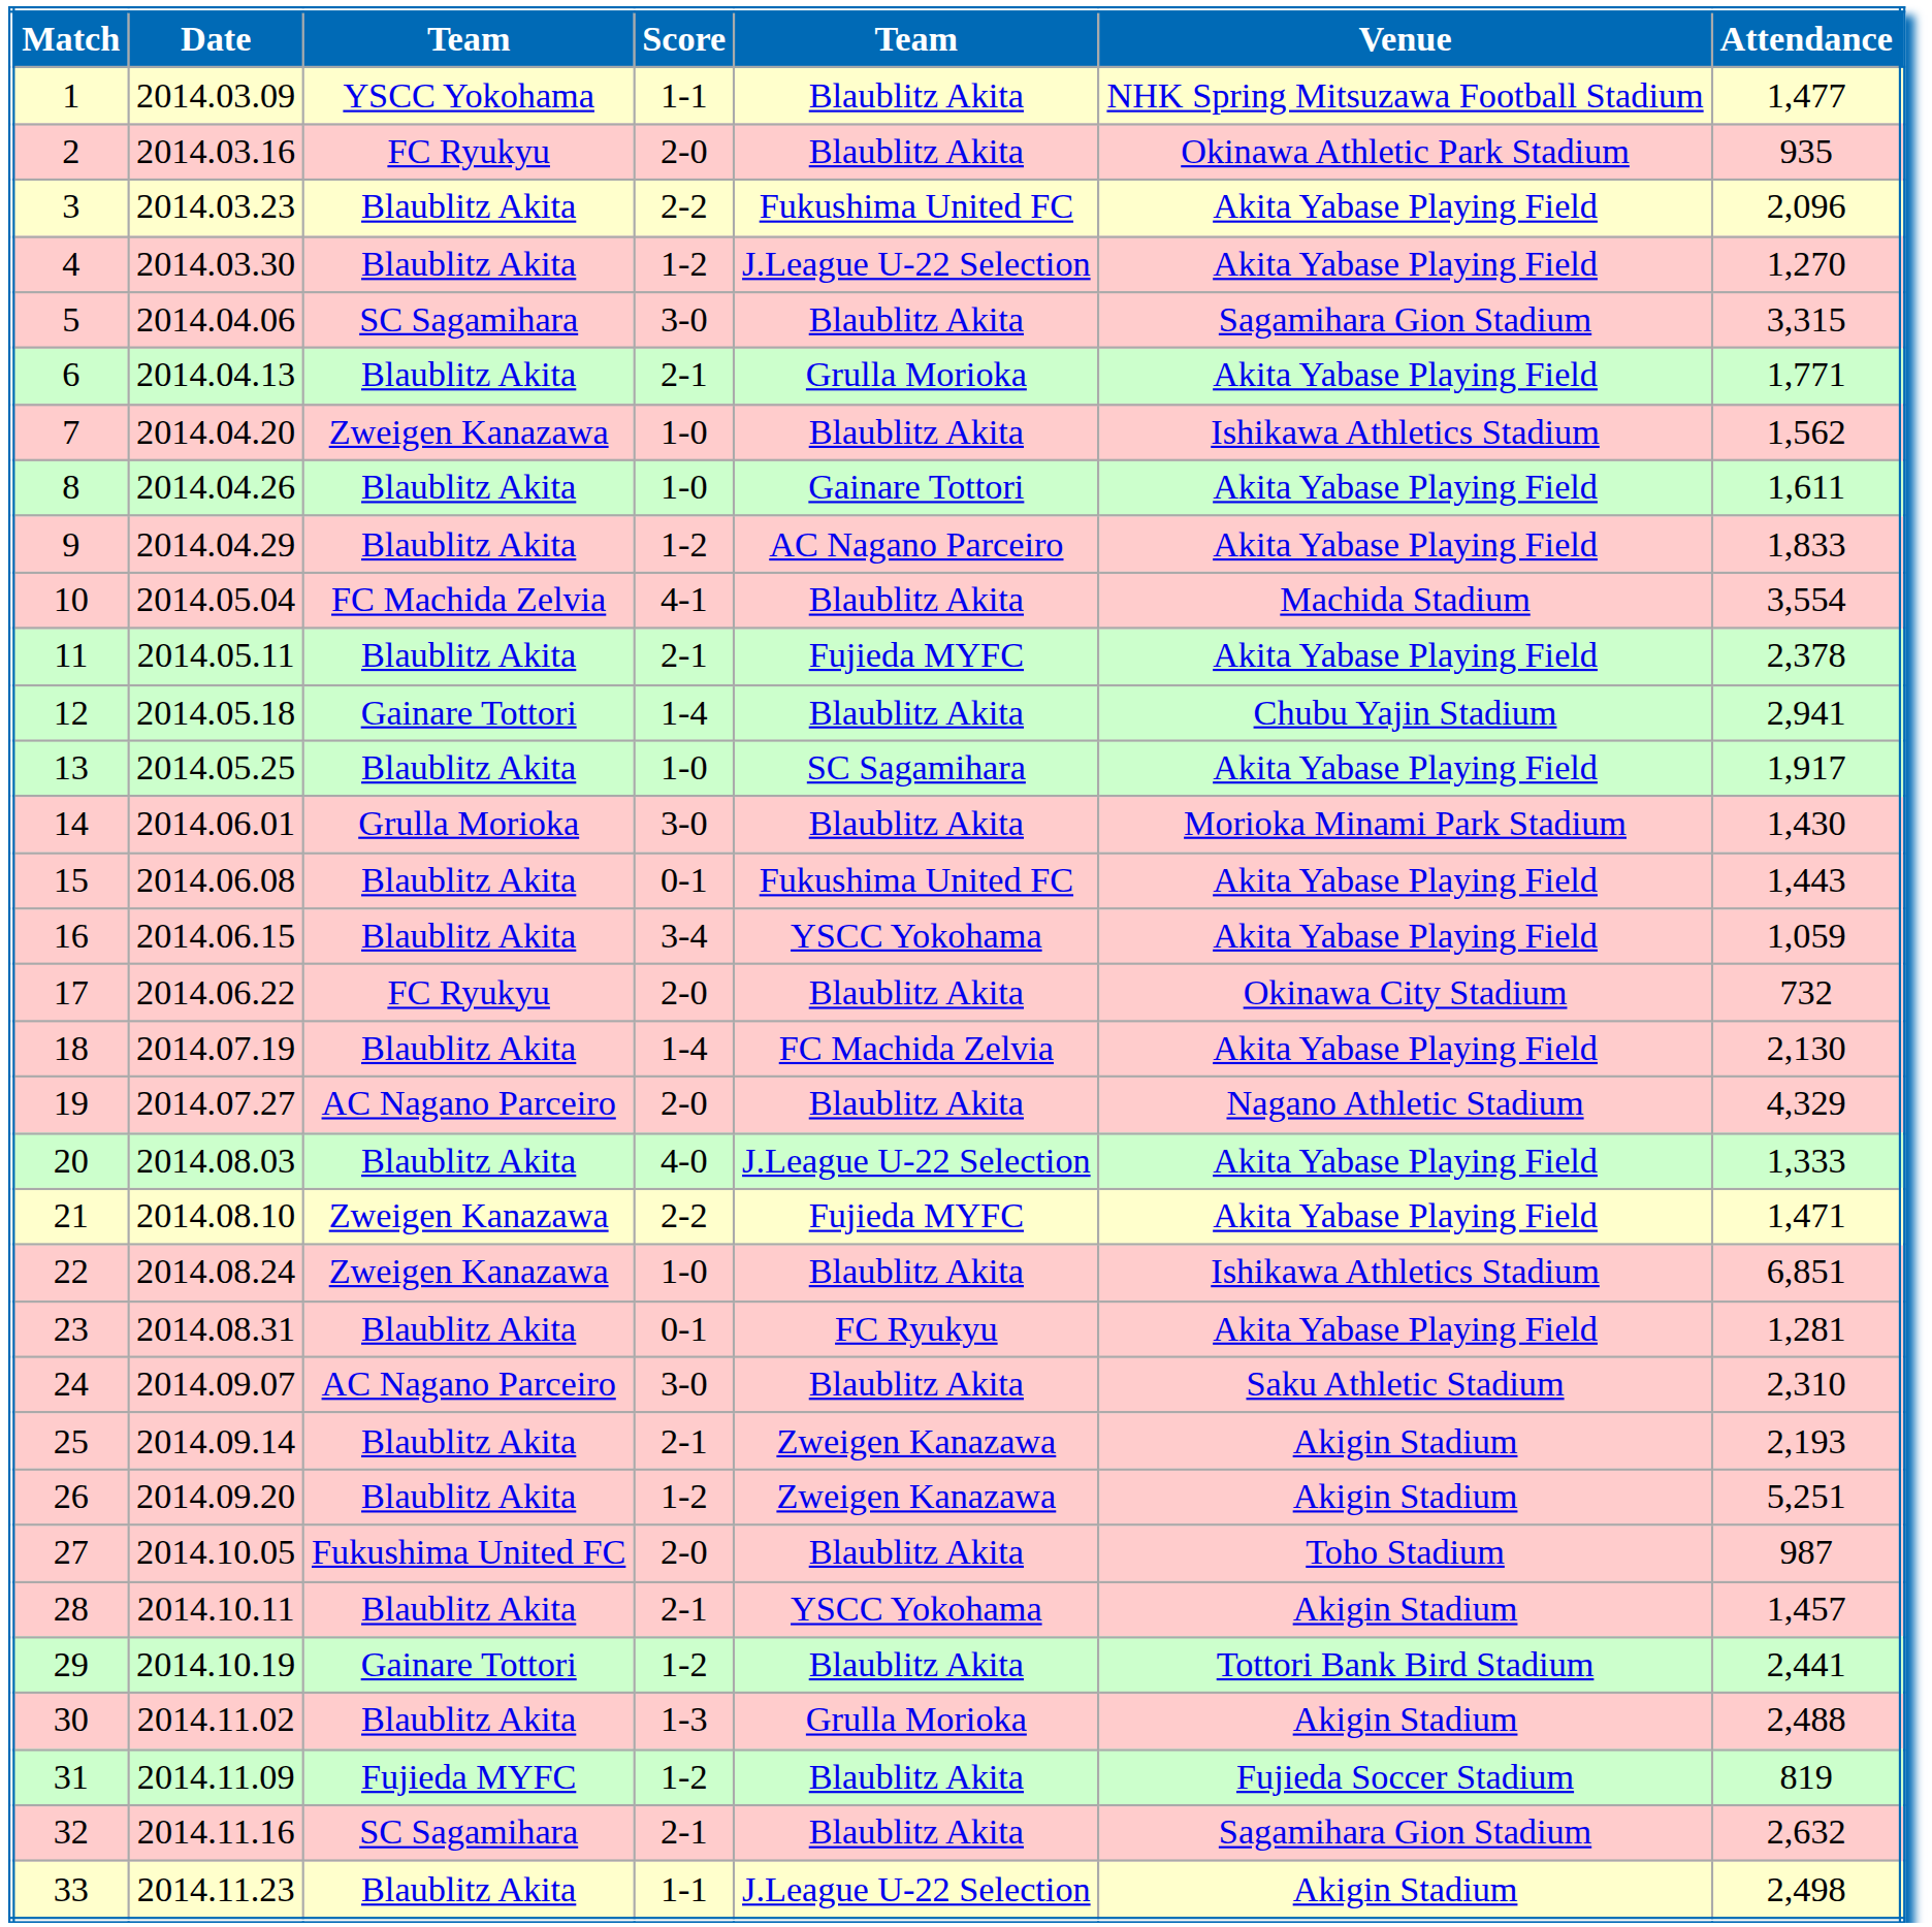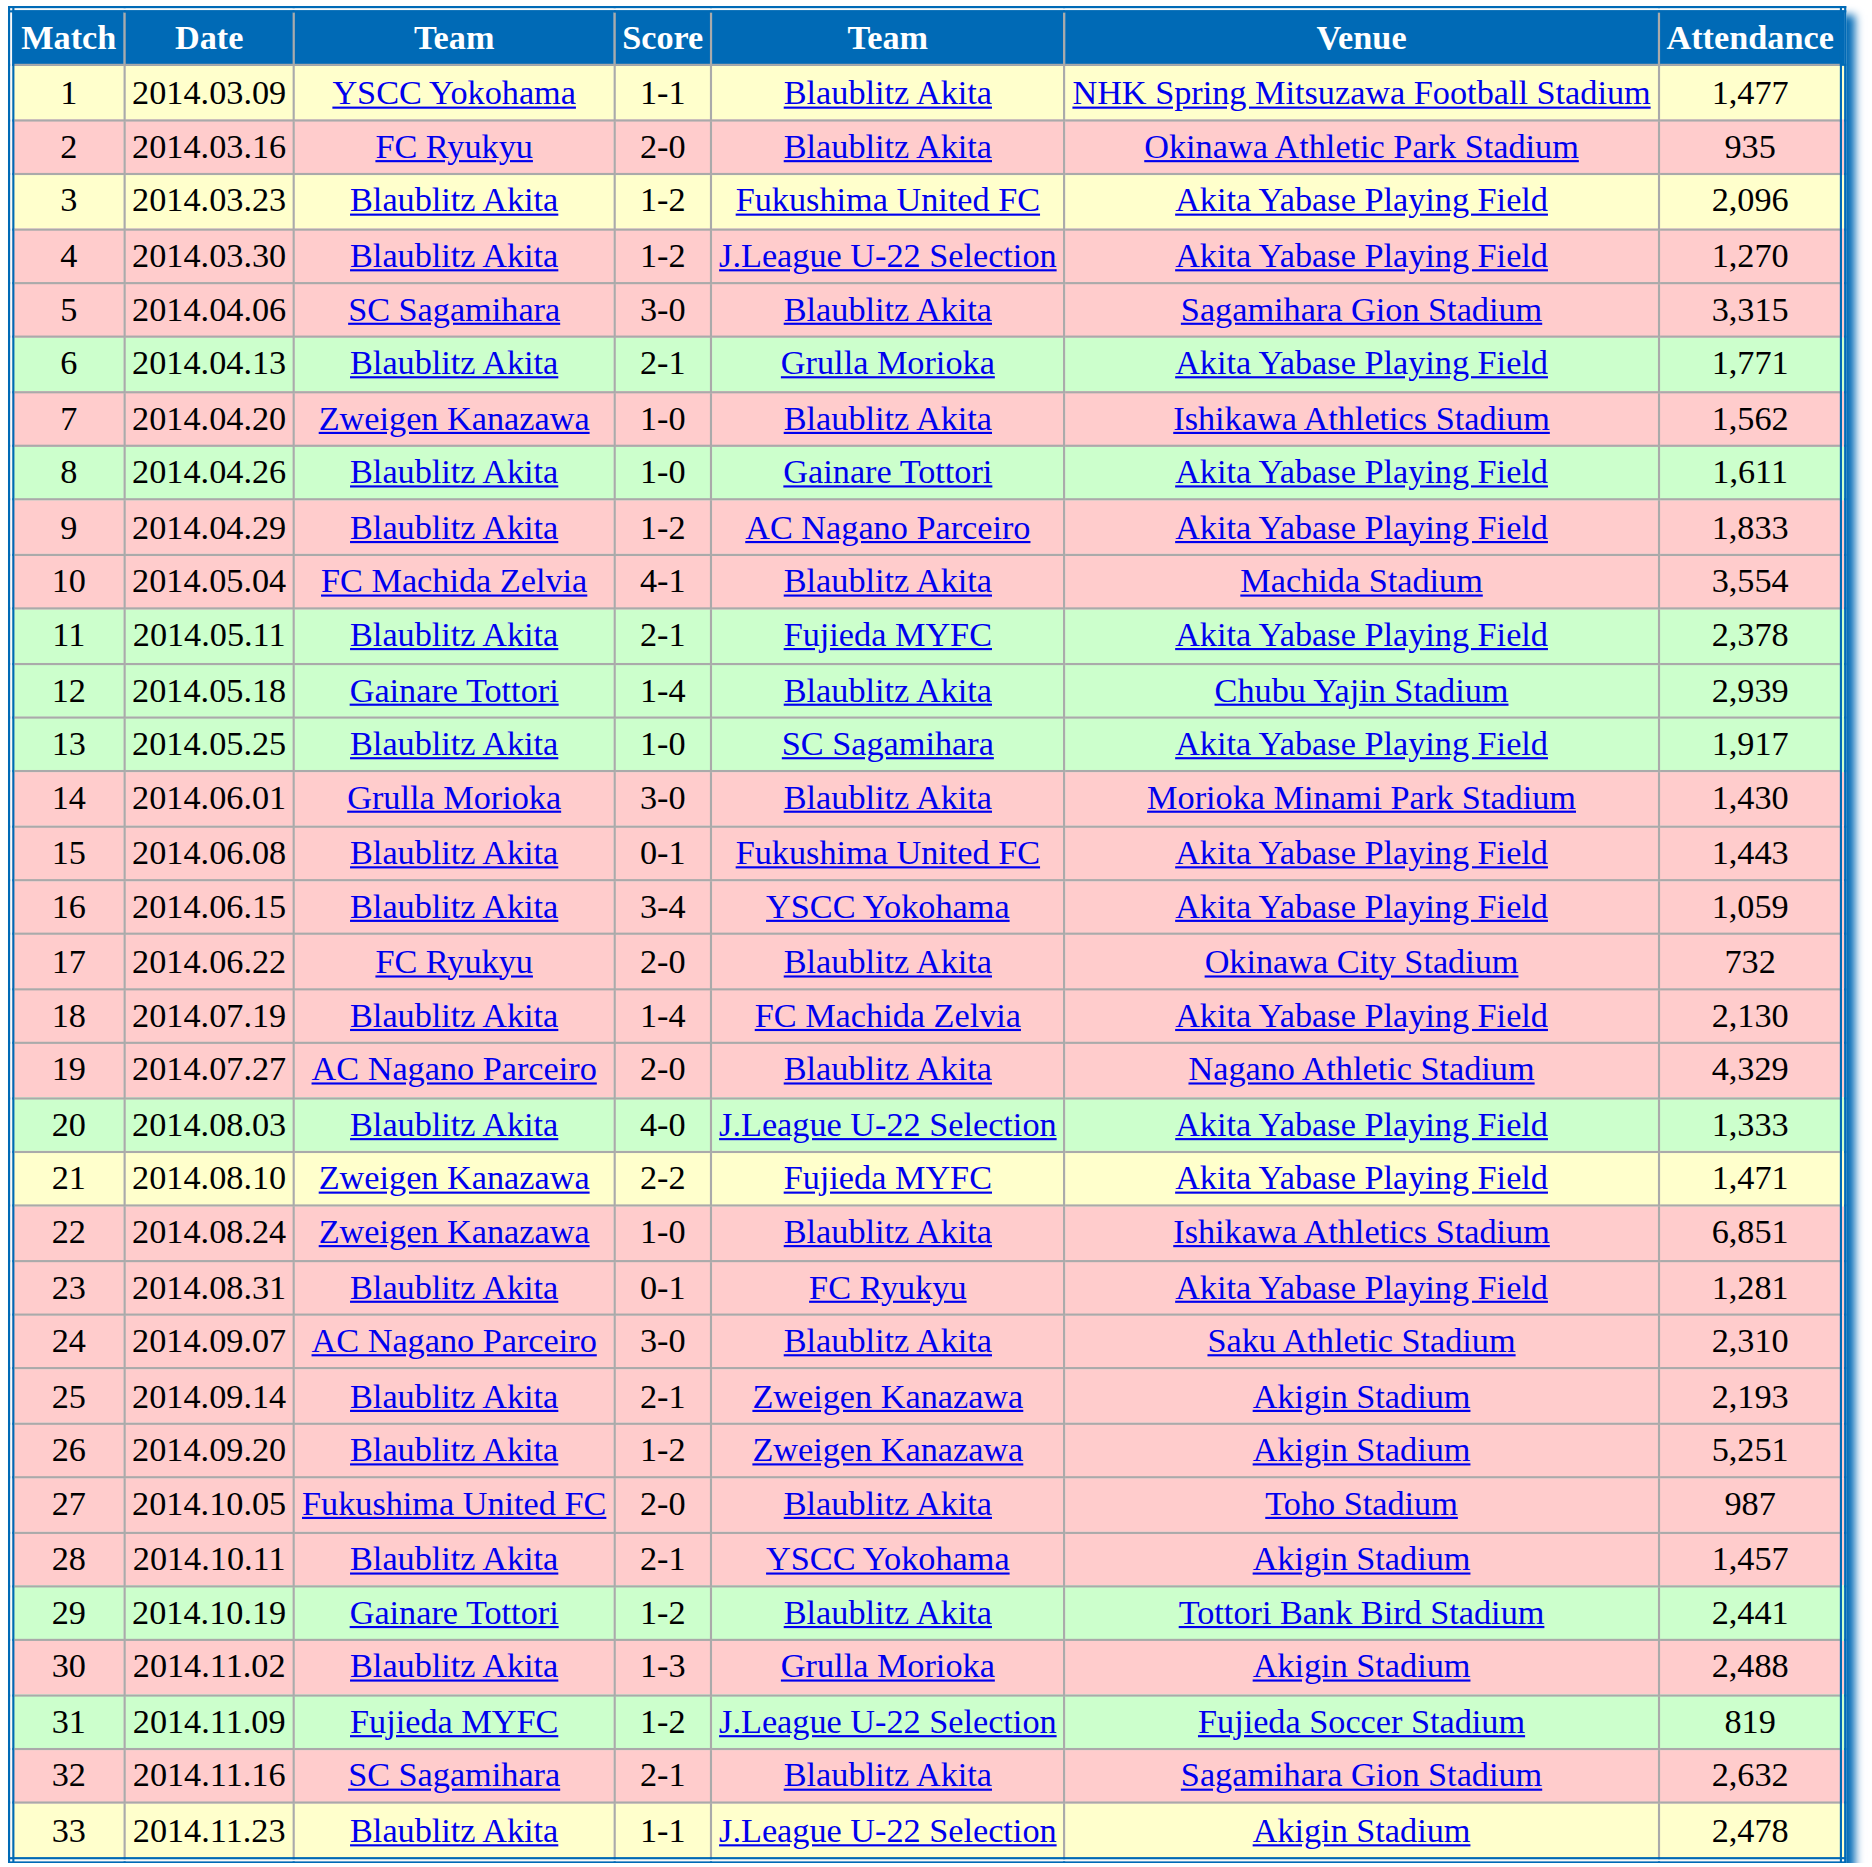3 | column 4: 2-2 -> 1-2
12 | column 7: 2,941 -> 2,939
31 | column 5: Blaublitz Akita -> J.League U-22 Selection
33 | column 7: 2,498 -> 2,478
